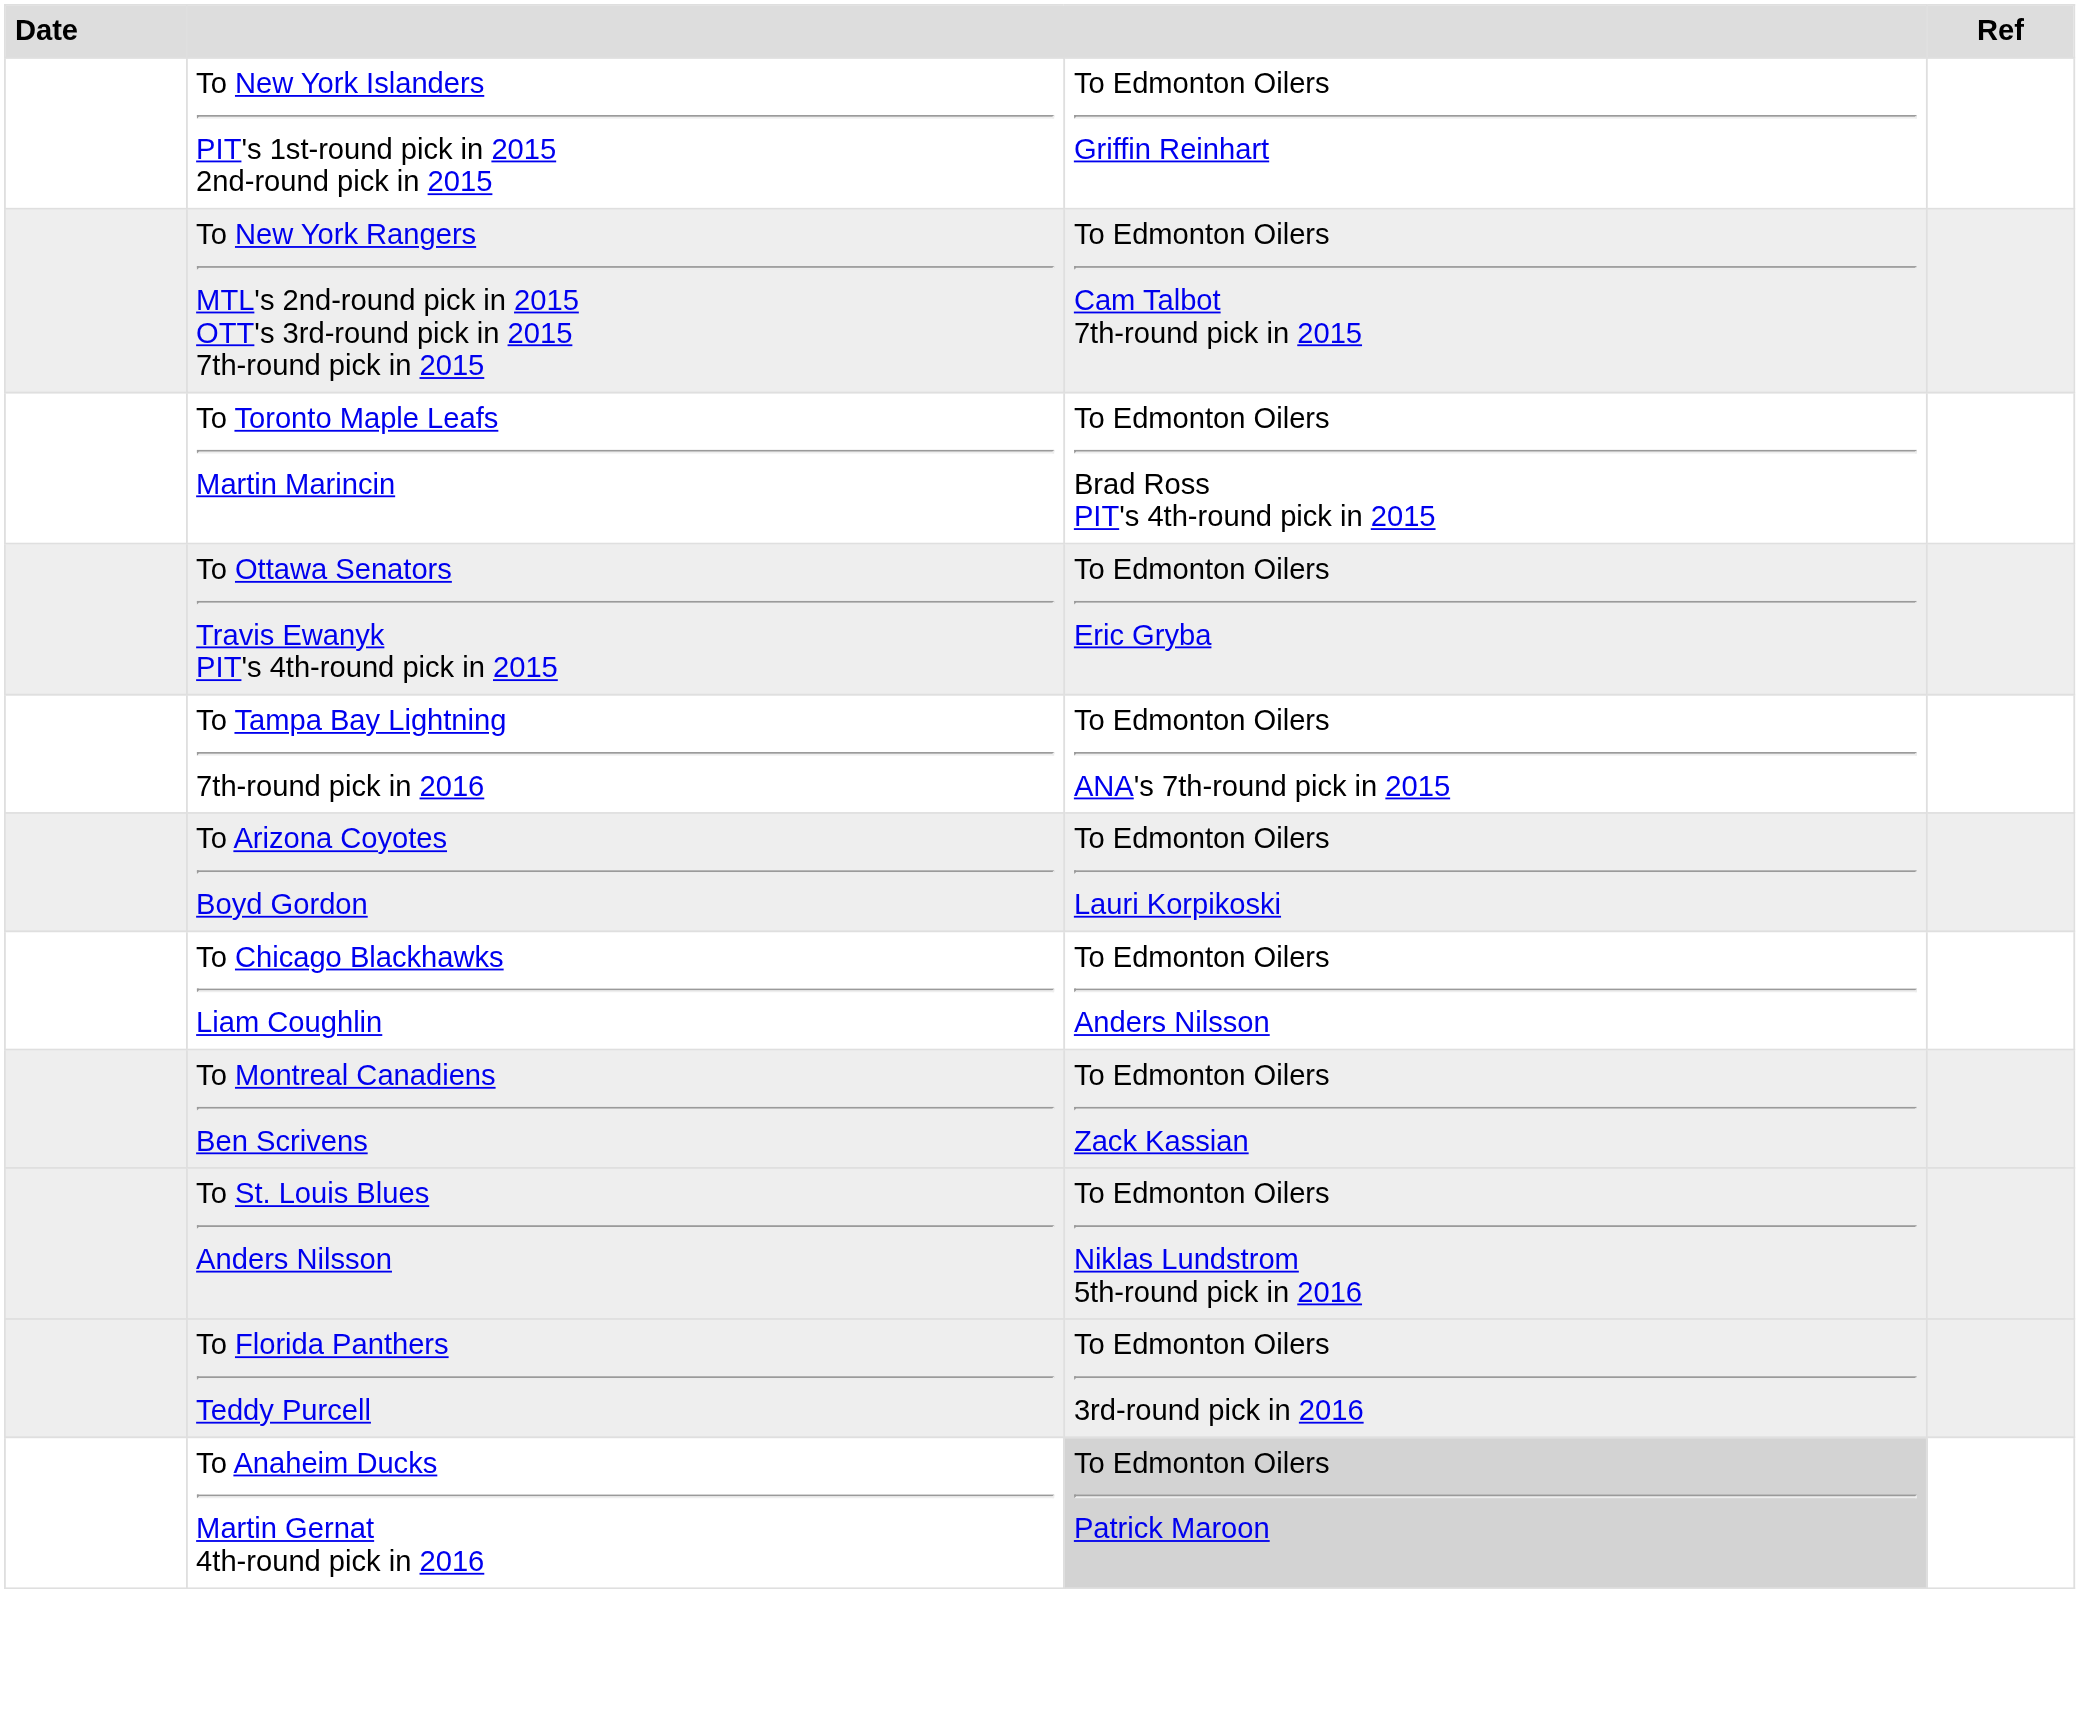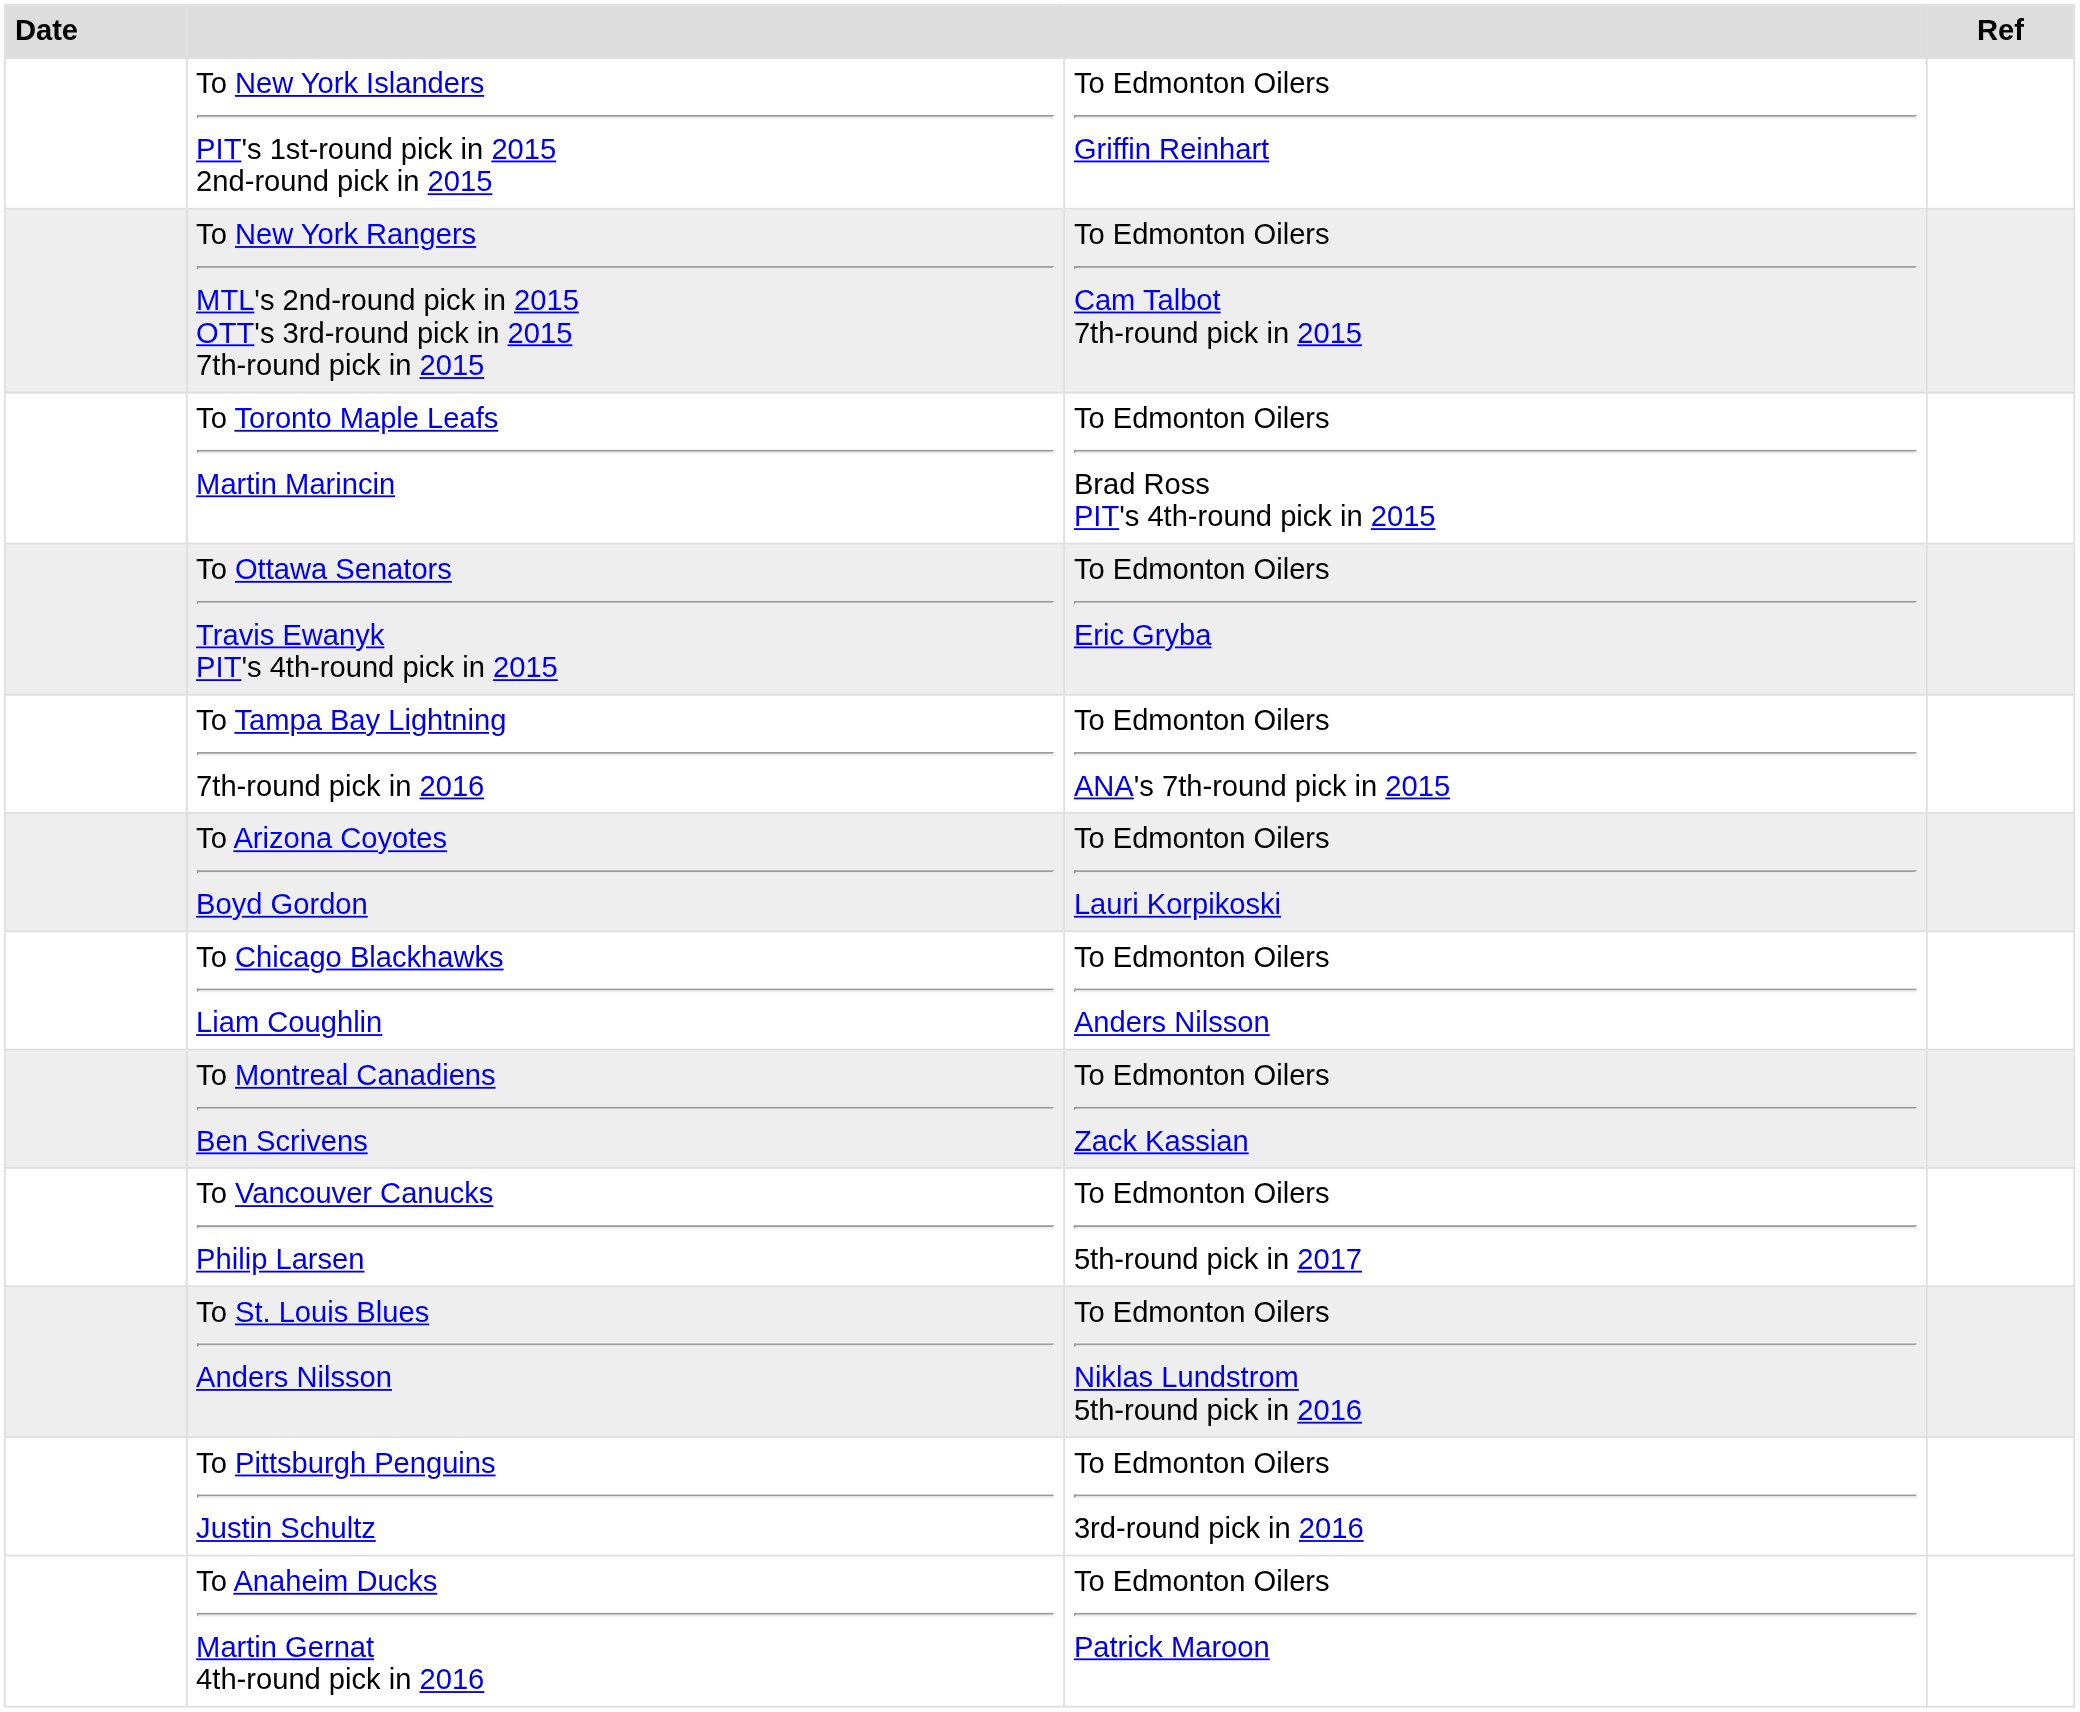+ row: To Vancouver Canucks Philip Larsen | To Edmonton Oilers 5th-round pick in 2017
+ row: To Pittsburgh Penguins Justin Schultz | To Edmonton Oilers 3rd-round pick in 2016
- row: To Florida Panthers Teddy Purcell | To Edmonton Oilers 3rd-round pick in 2016
To Anaheim Ducks Martin Gernat 4th-round pick in 2016 | column 3: lightgrey background -> no background
